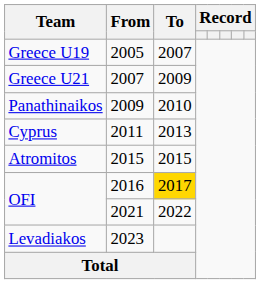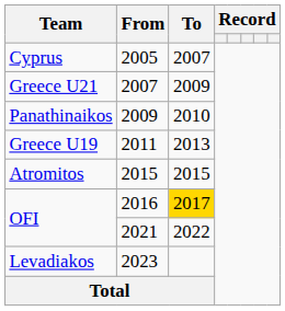2005 | Team: Greece U19 -> Cyprus
2011 | Team: Cyprus -> Greece U19
